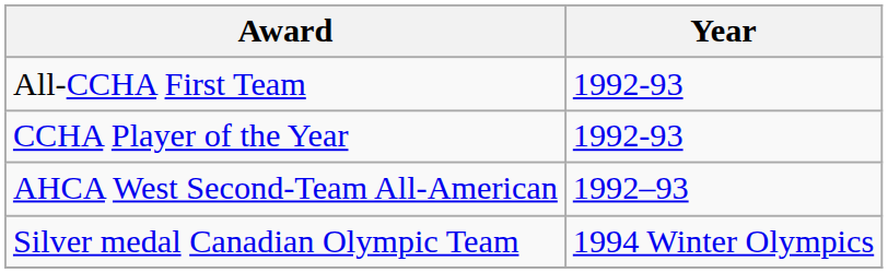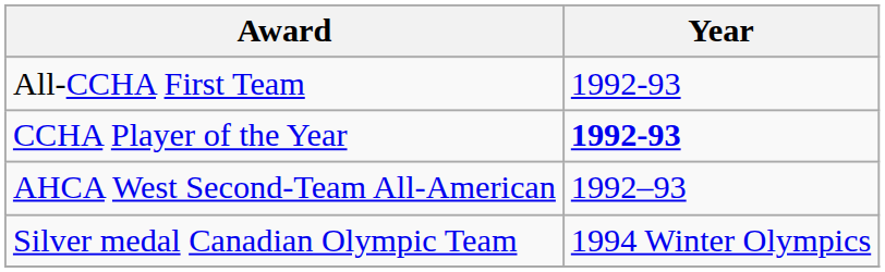CCHA Player of the Year | Year: normal -> bold
